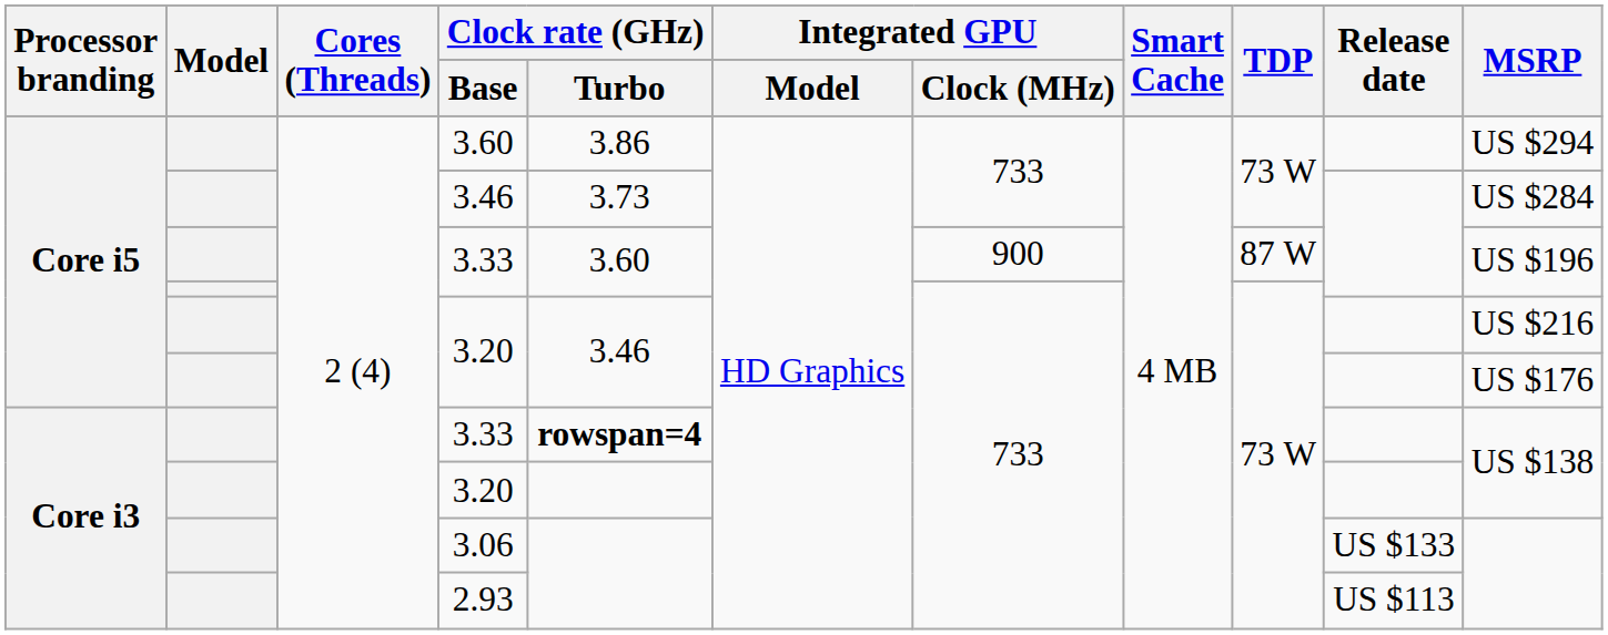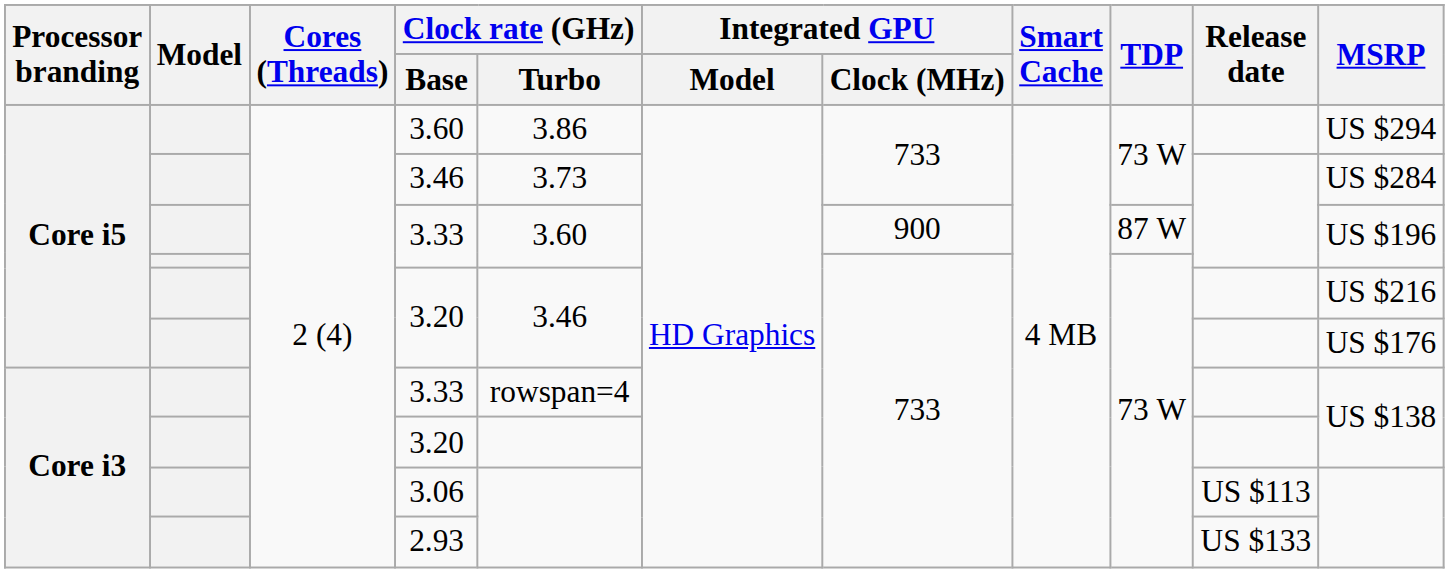Core i3 / 3.33 | Clock rate (GHz) / Turbo: bold -> normal
3.06 | Release date: US $133 -> US $113
2.93 | Release date: US $113 -> US $133
